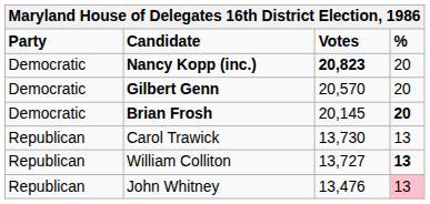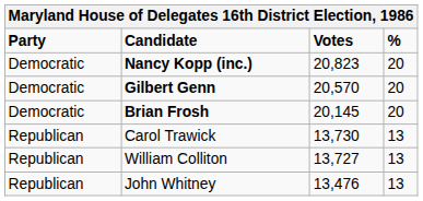Nancy Kopp (inc.) | Votes: bold -> normal
Brian Frosh | %: bold -> normal
William Colliton | %: bold -> normal
John Whitney | %: pink background -> no background
